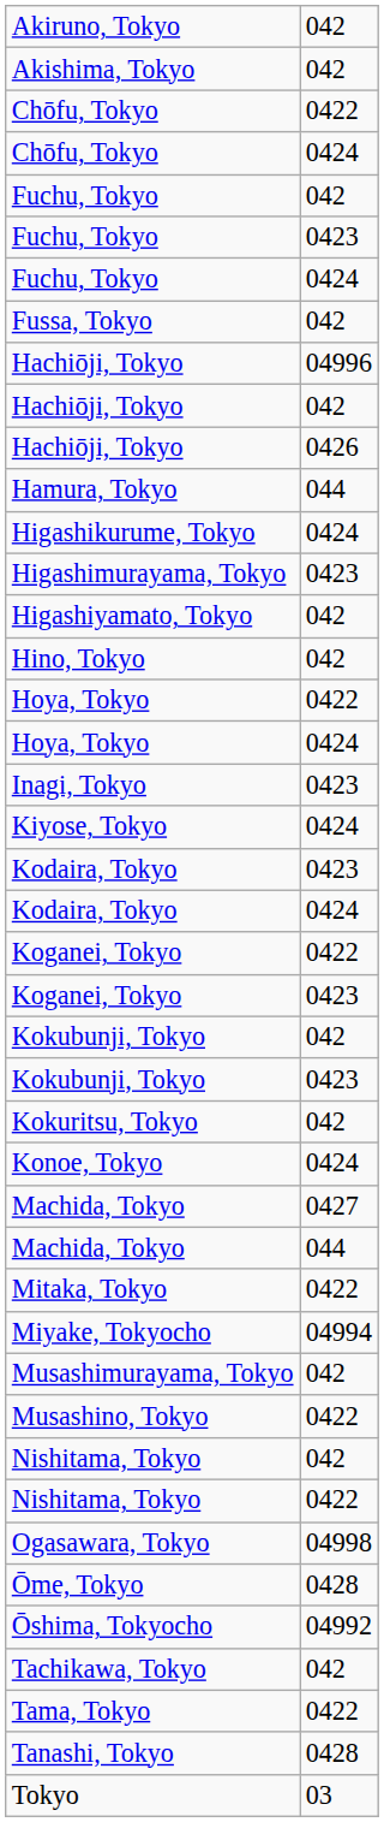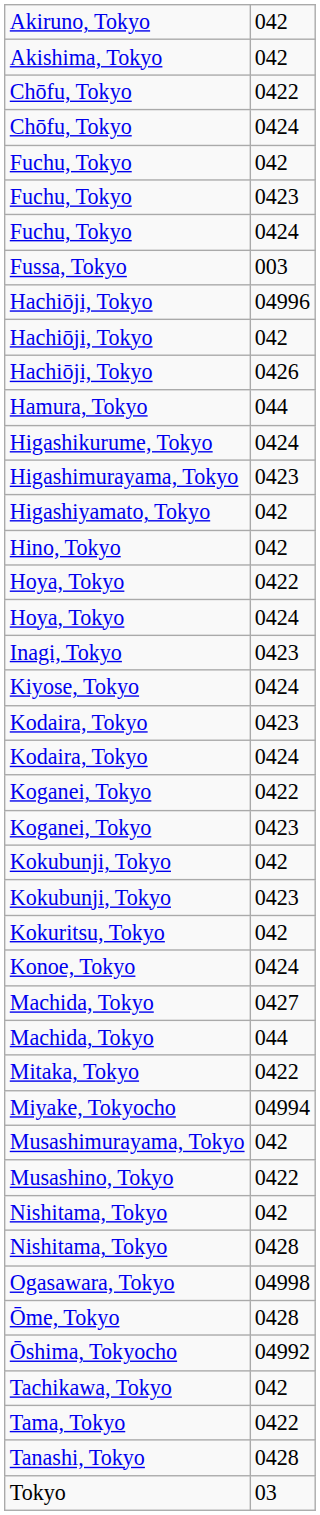row 8 | column 2: 042 -> 003
row 36 | column 2: 0422 -> 0428
